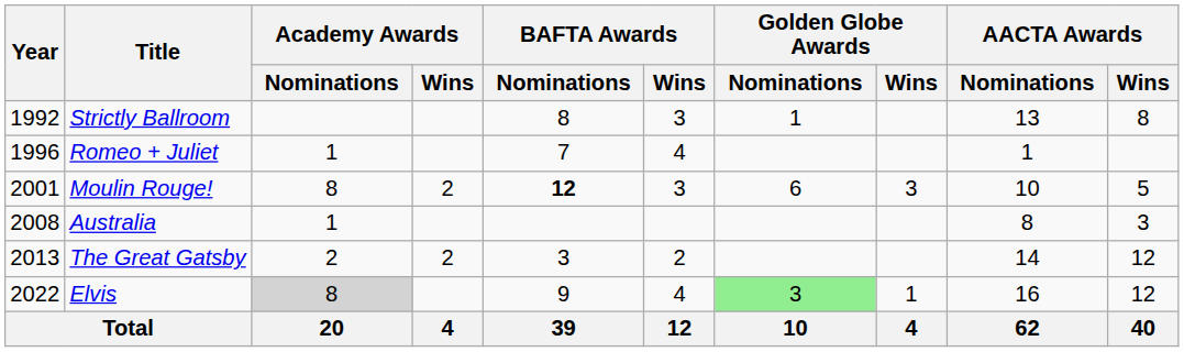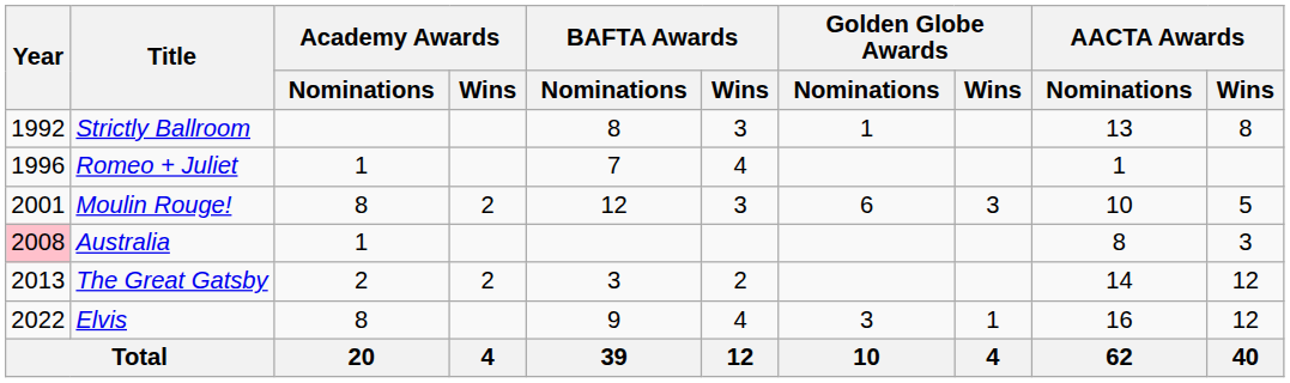Moulin Rouge! | BAFTA Awards / Nominations: bold -> normal
Australia | Year: no background -> pink background
Elvis | Academy Awards / Nominations: lightgrey background -> no background
Elvis | Golden Globe Awards / Nominations: lightgreen background -> no background
